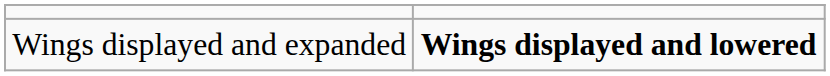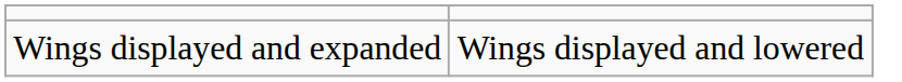Wings displayed and expanded | column 2: bold -> normal
